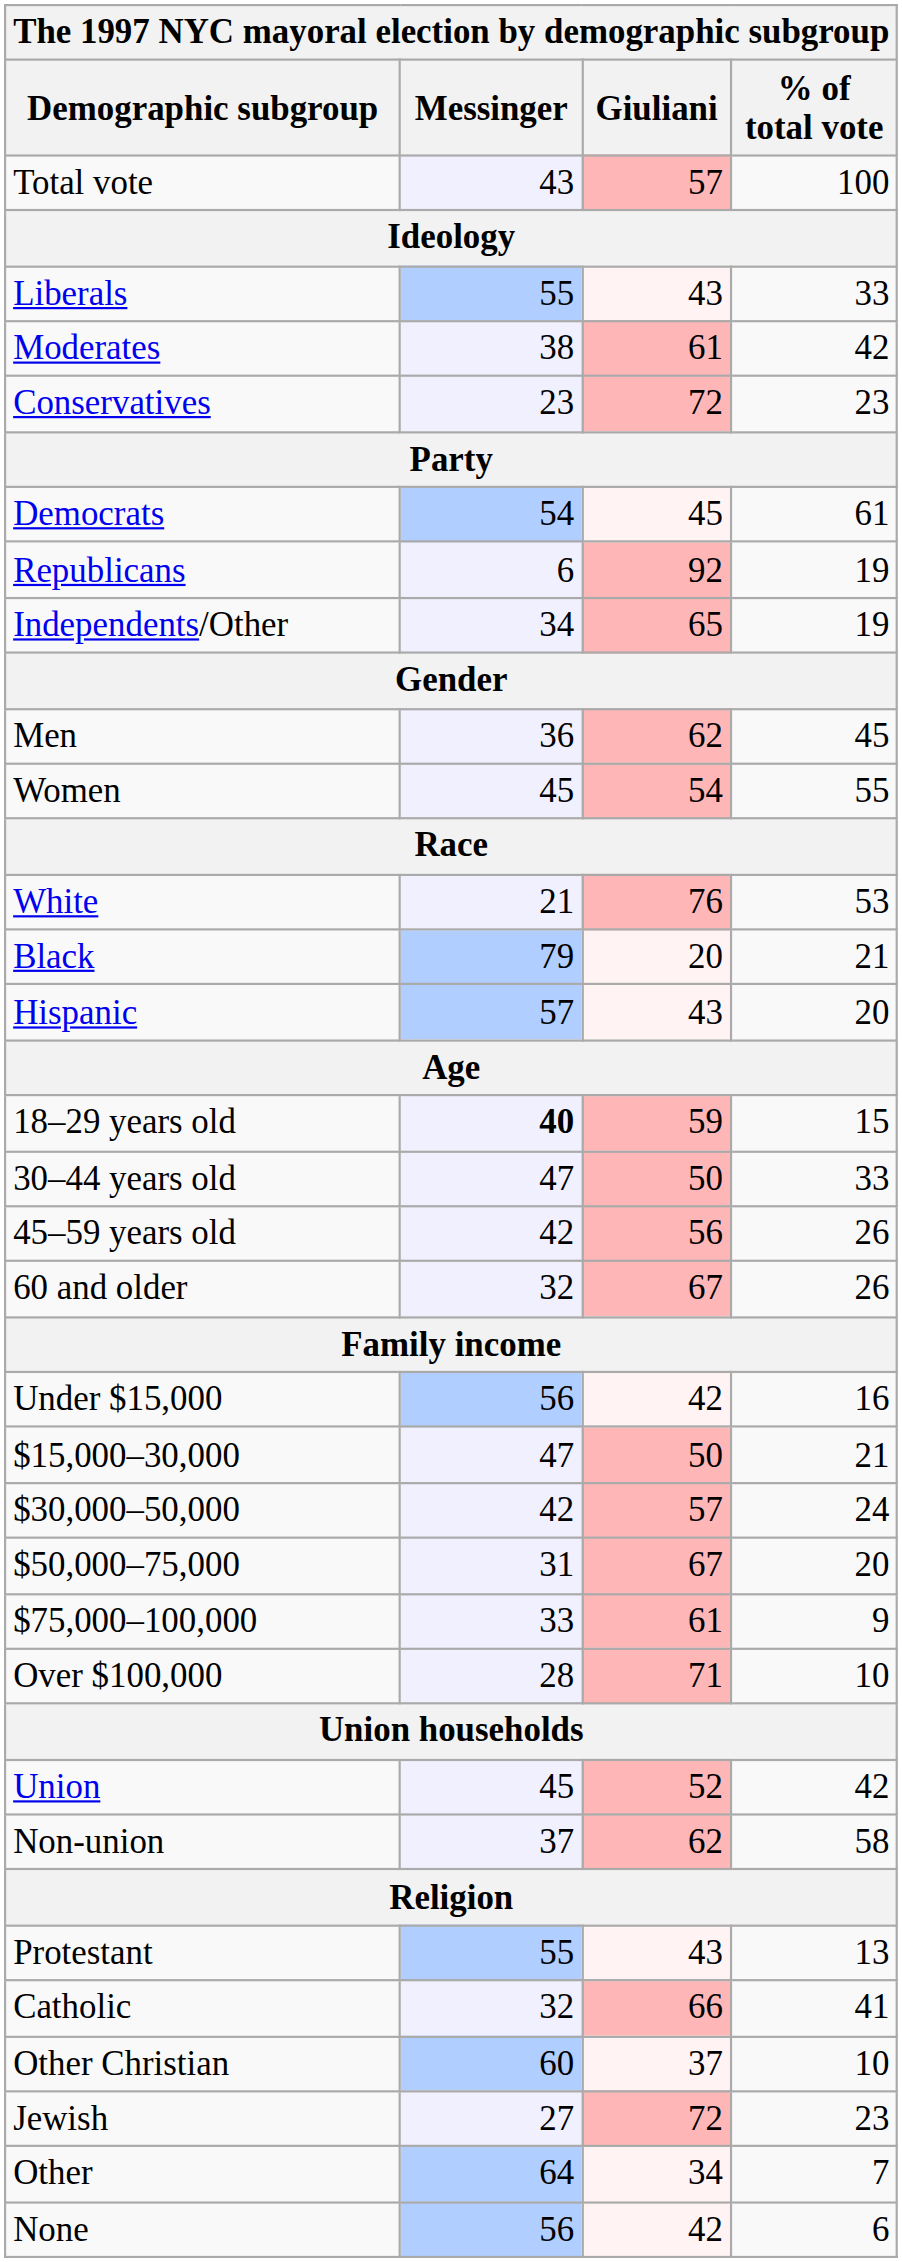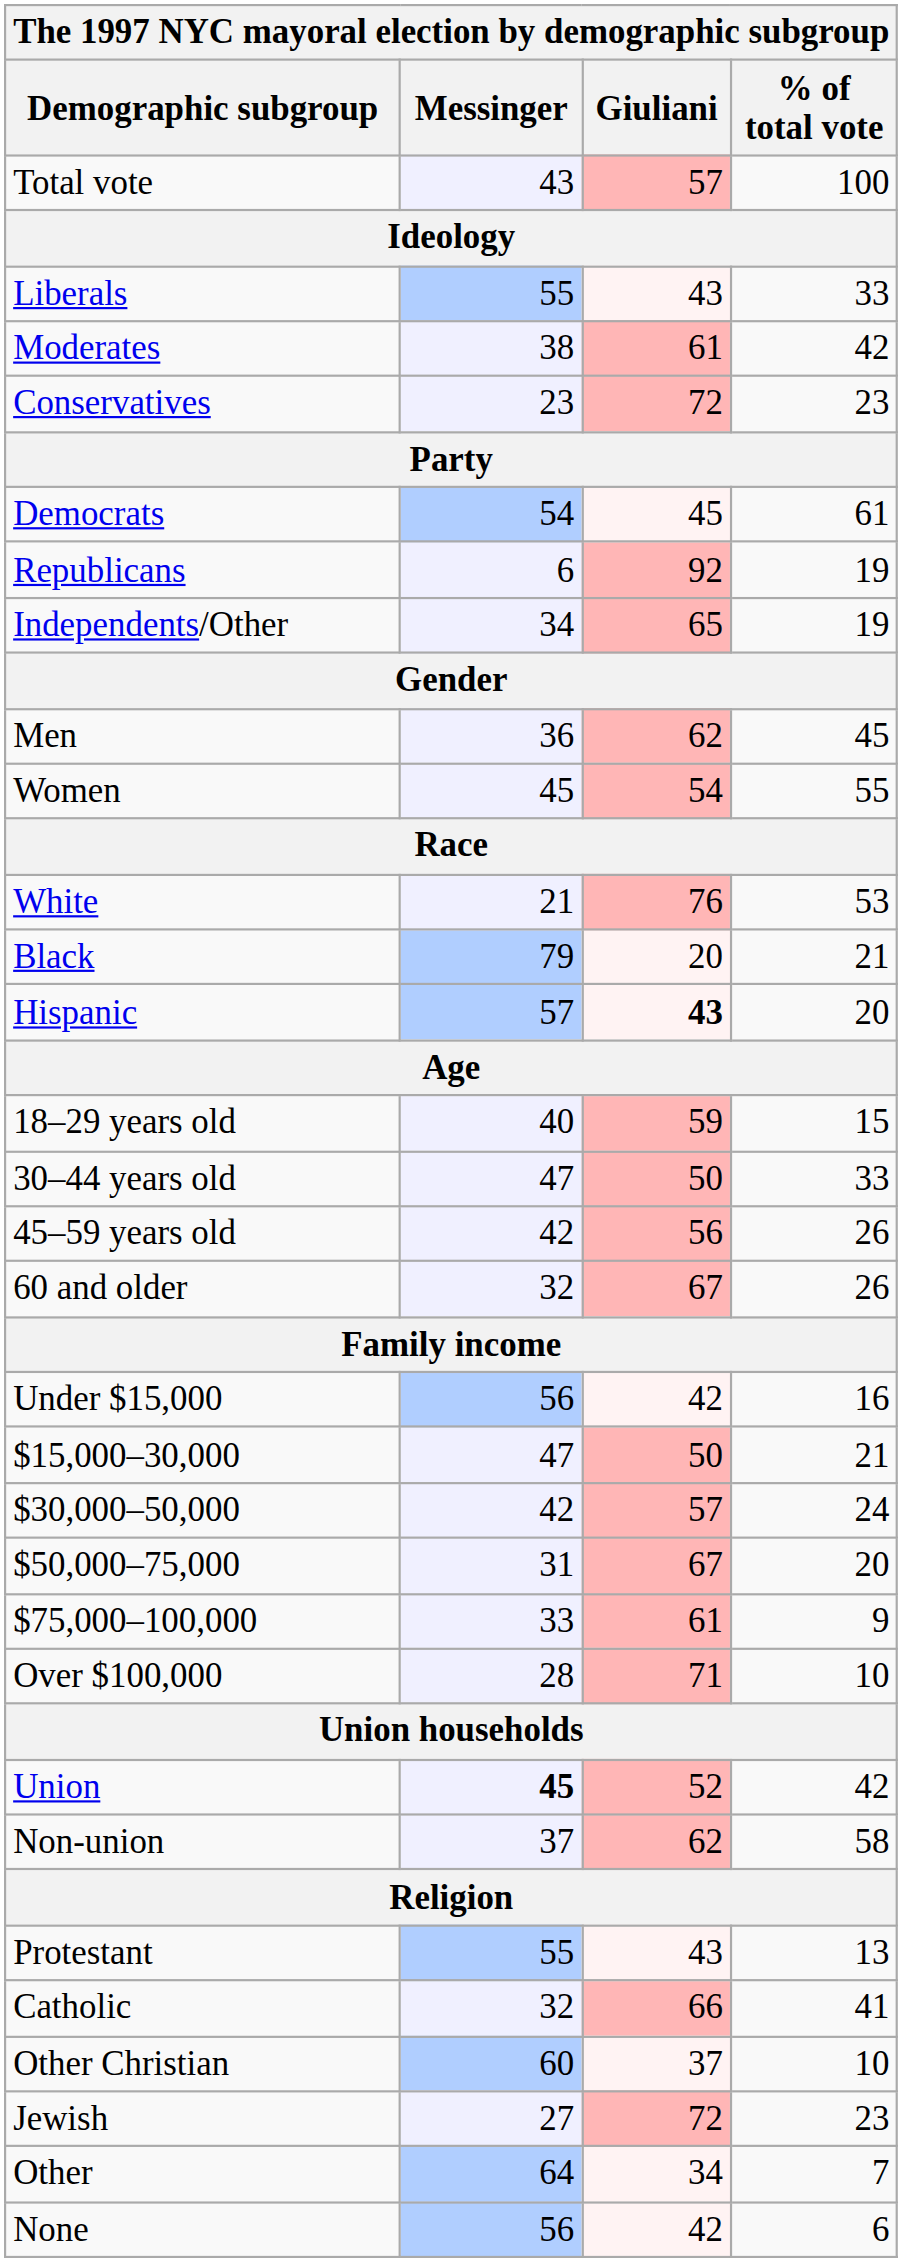Hispanic | Giuliani: normal -> bold
18–29 years old | Messinger: bold -> normal
Union | Messinger: normal -> bold
